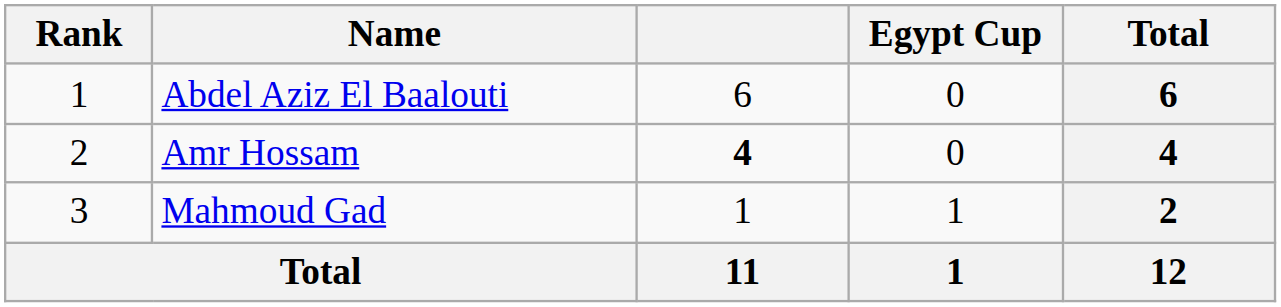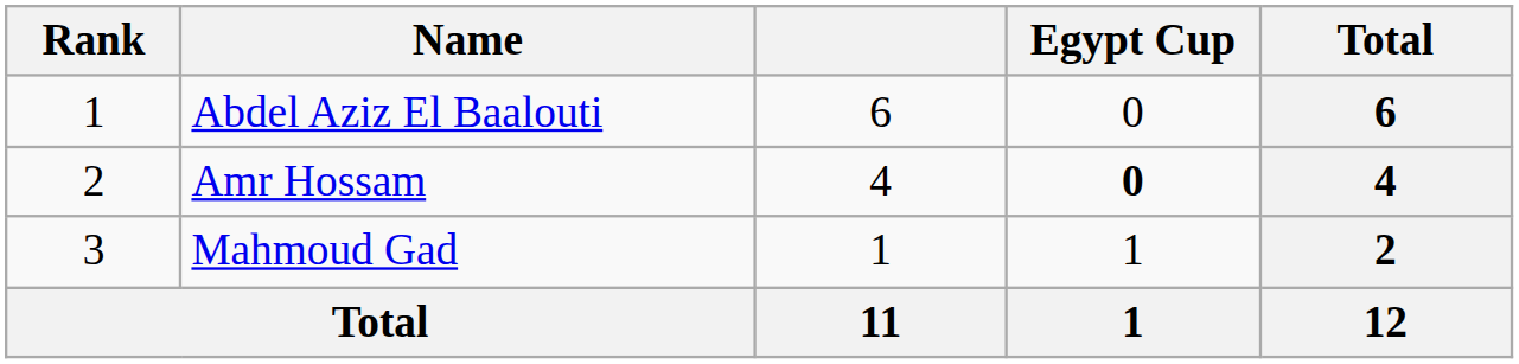Amr Hossam | column 3: bold -> normal
Amr Hossam | Egypt Cup: normal -> bold
